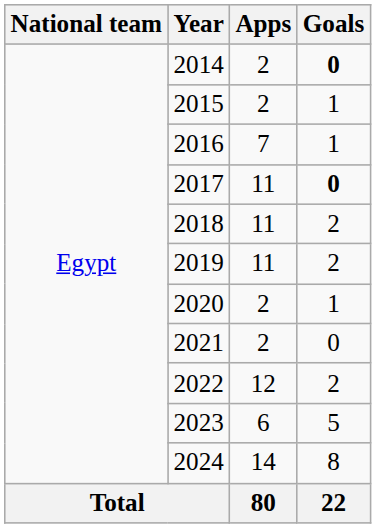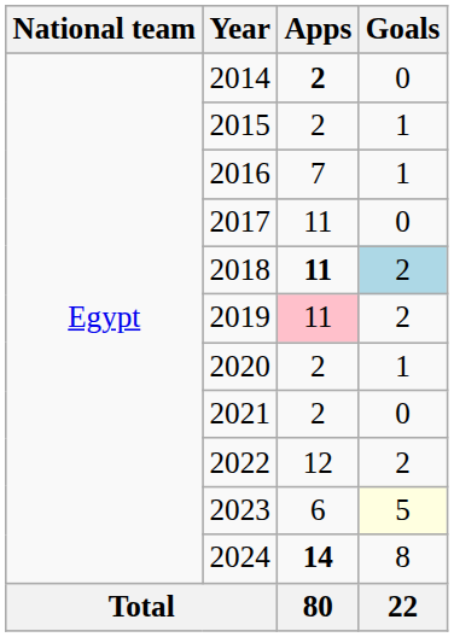2014 | Apps: normal -> bold
2014 | Goals: bold -> normal
2017 | Goals: bold -> normal
2018 | Apps: normal -> bold
2018 | Goals: no background -> lightblue background
2019 | Apps: no background -> pink background
2023 | Goals: no background -> lightyellow background
2024 | Apps: normal -> bold
